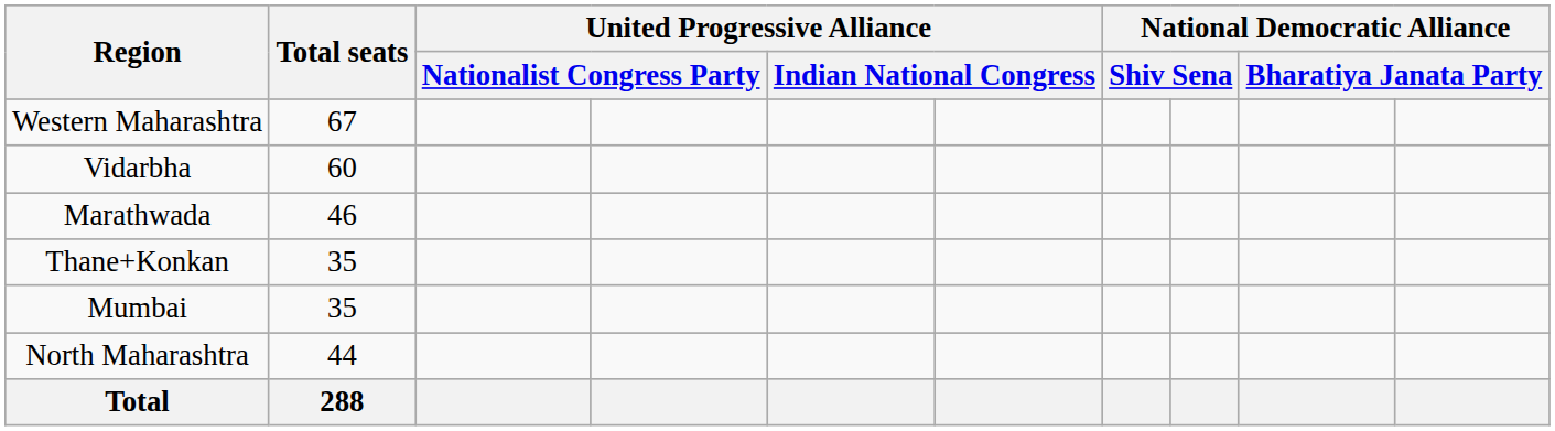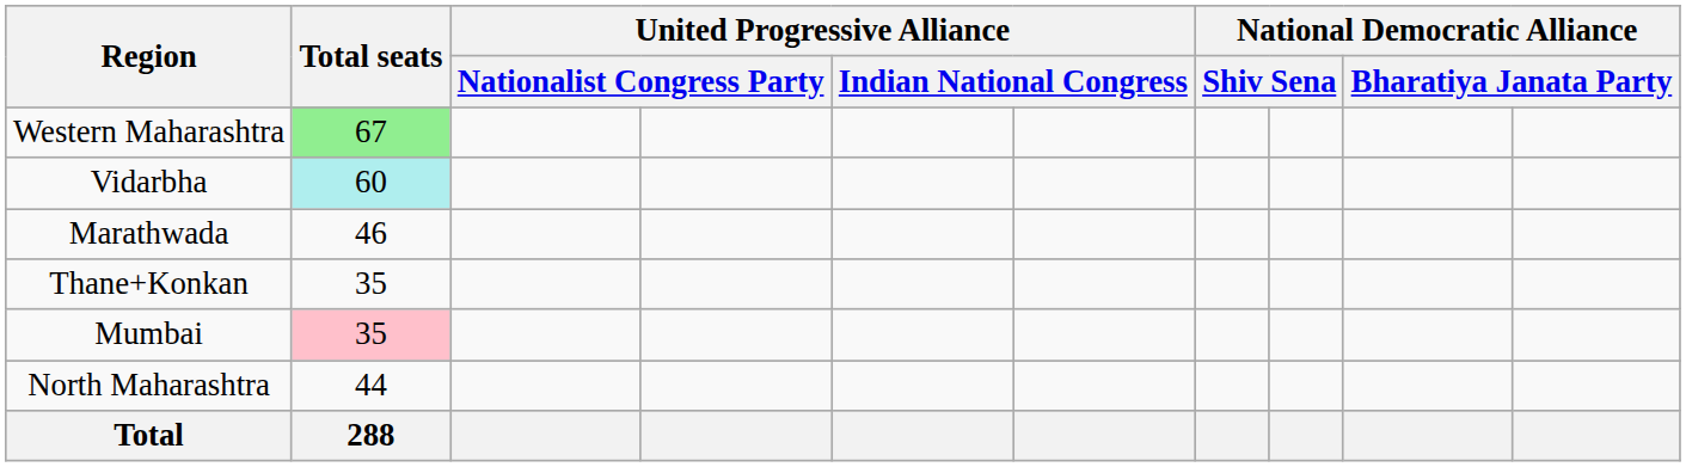Western Maharashtra | Total seats: no background -> lightgreen background
Vidarbha | Total seats: no background -> paleturquoise background
Mumbai | Total seats: no background -> pink background
